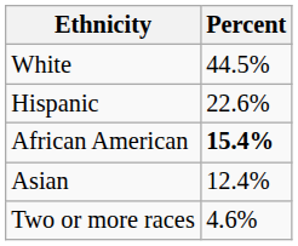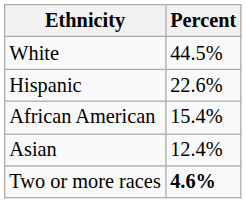African American | Percent: bold -> normal
Two or more races | Percent: normal -> bold
